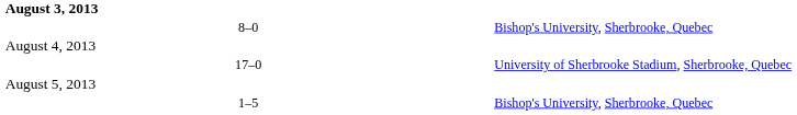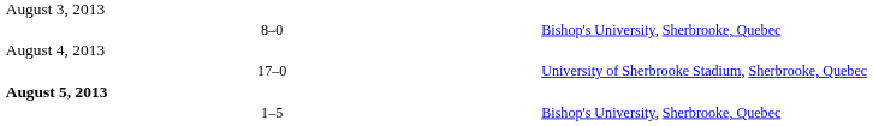August 3, 2013 | column 1: bold -> normal
August 5, 2013 | column 1: normal -> bold
